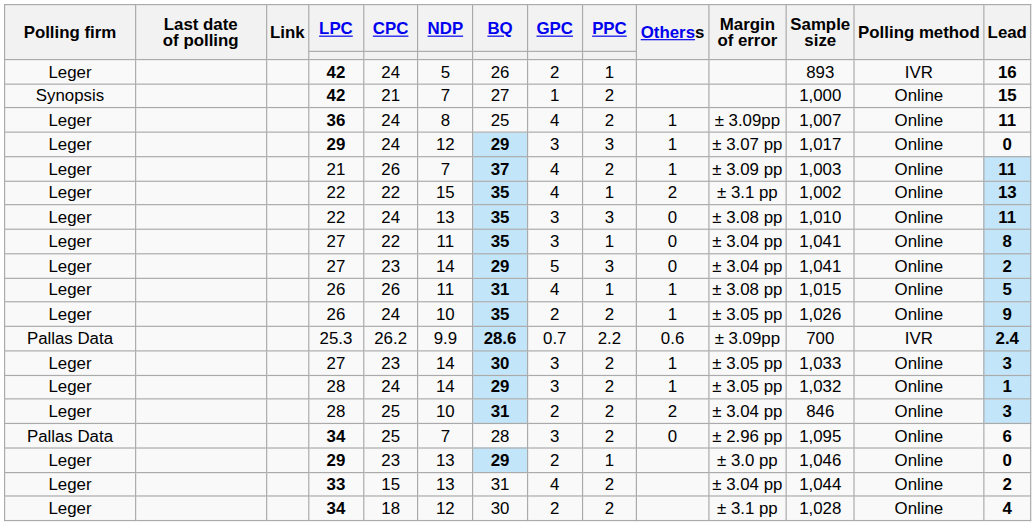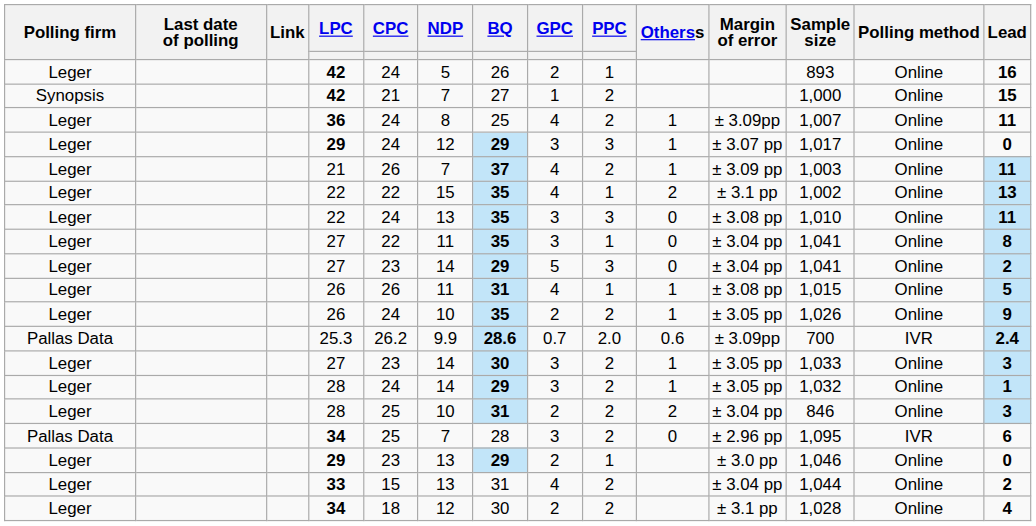Leger / 42 | Polling method: IVR -> Online
25.3 | PPC: 2.2 -> 2.0
Pallas Data / 34 | Polling method: Online -> IVR
